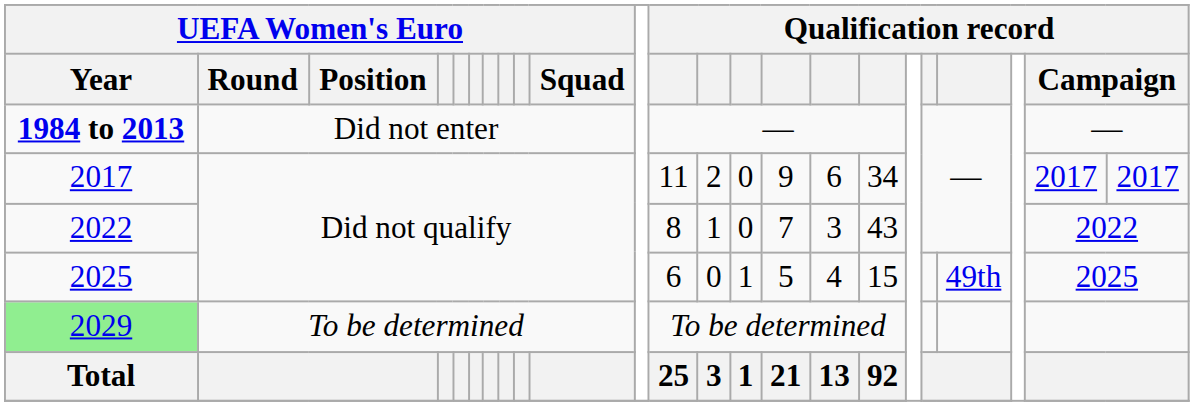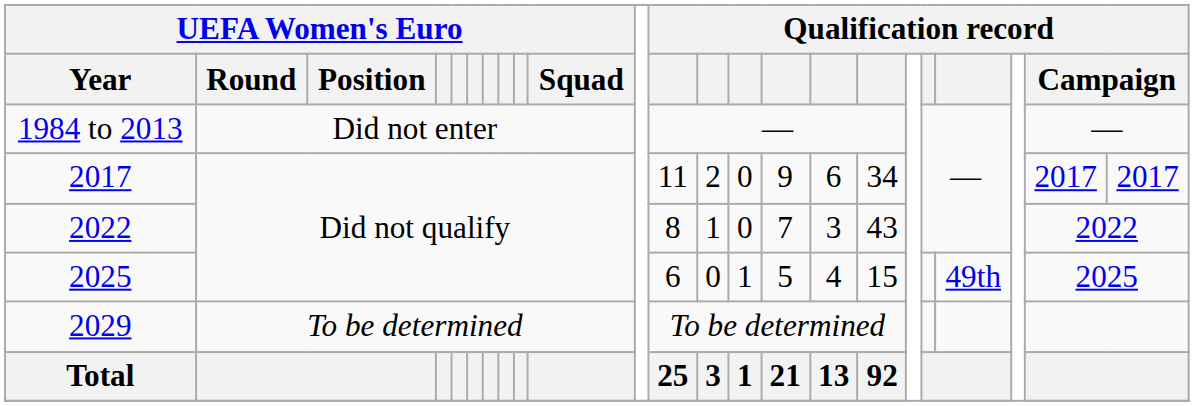1984 to 2013 | UEFA Women's Euro / Year: bold -> normal
2029 | UEFA Women's Euro / Year: lightgreen background -> no background
